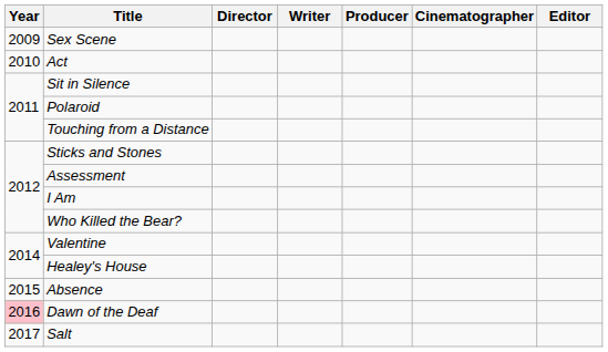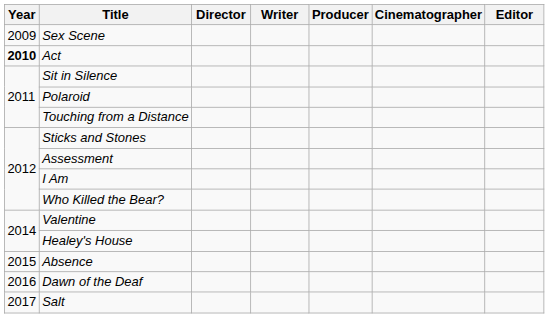Act | Year: normal -> bold
Dawn of the Deaf | Year: pink background -> no background
